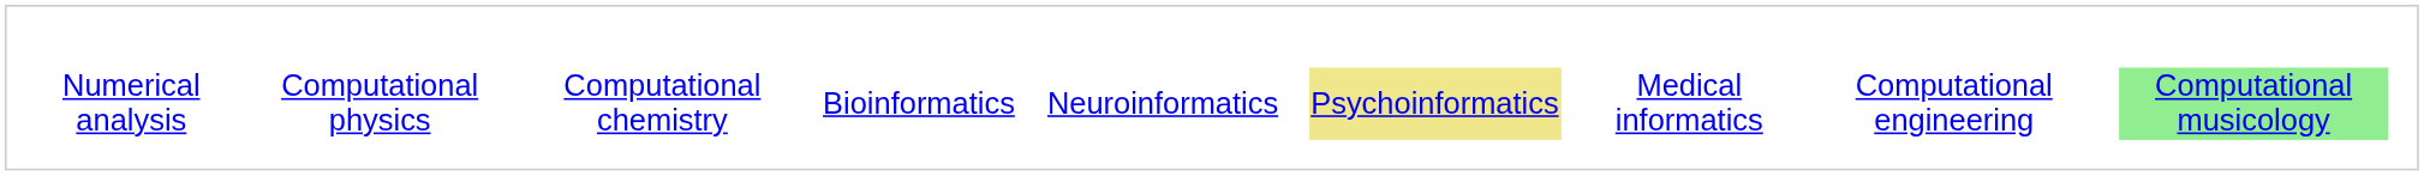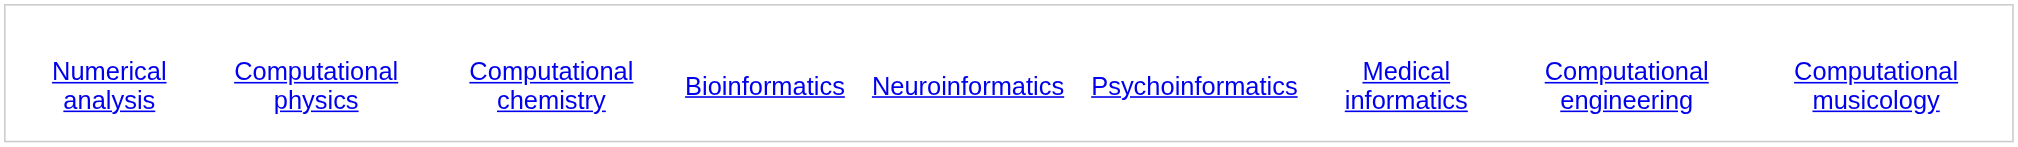Numerical analysis | column 6: khaki background -> no background
Numerical analysis | column 9: lightgreen background -> no background
